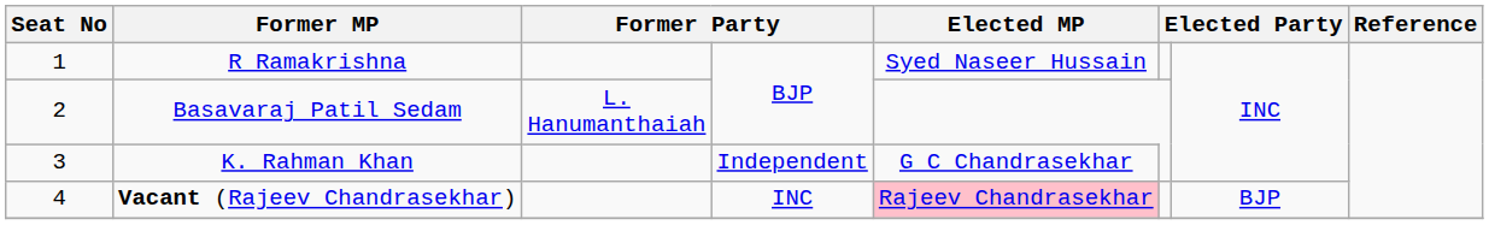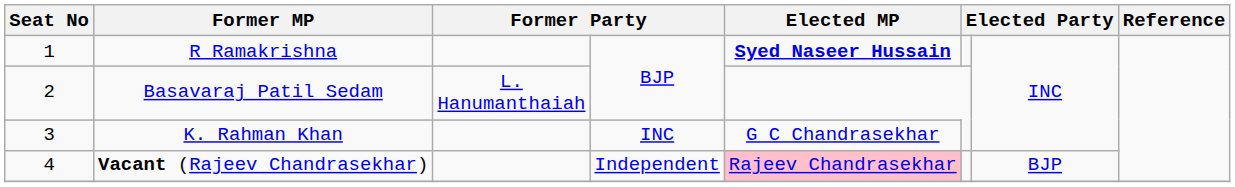R Ramakrishna | Elected MP: normal -> bold
K. Rahman Khan | column 4: Independent -> INC
Vacant (Rajeev Chandrasekhar) | column 4: INC -> Independent
